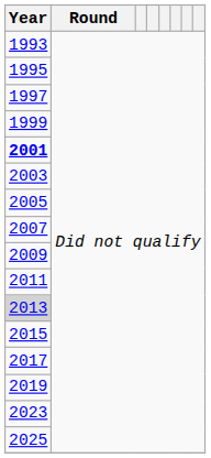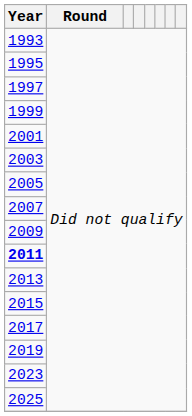2001 | Year: bold -> normal
2011 | Year: normal -> bold
2013 | Year: lightgrey background -> no background
